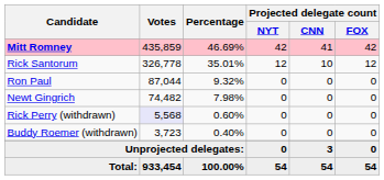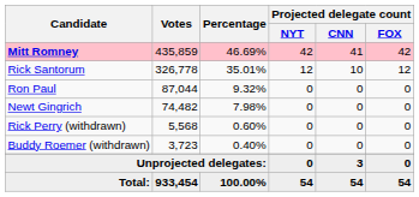Rick Perry (withdrawn) | Votes: lavender background -> no background
